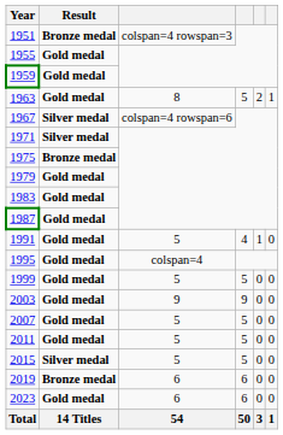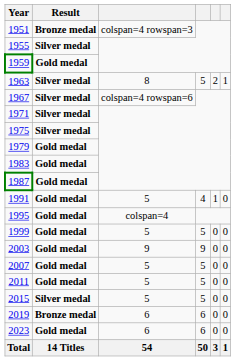1955 | Result: Gold medal -> Silver medal
1963 | Result: Gold medal -> Silver medal
1975 | Result: Bronze medal -> Silver medal
